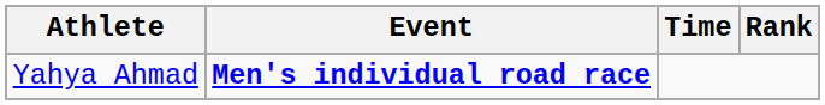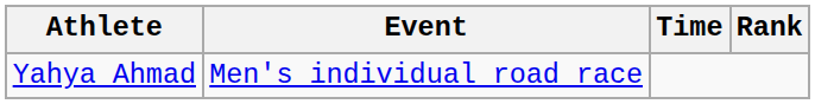Yahya Ahmad | Event: bold -> normal
